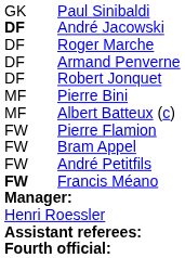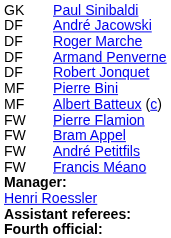André Jacowski | column 1: bold -> normal
Francis Méano | column 1: bold -> normal
